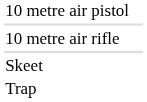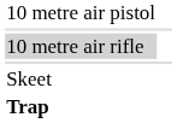10 metre air rifle | column 1: no background -> lightgrey background
Trap | column 1: normal -> bold
